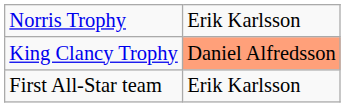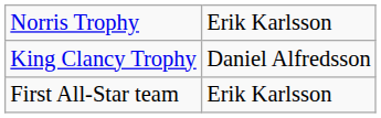King Clancy Trophy | column 2: lightsalmon background -> no background
